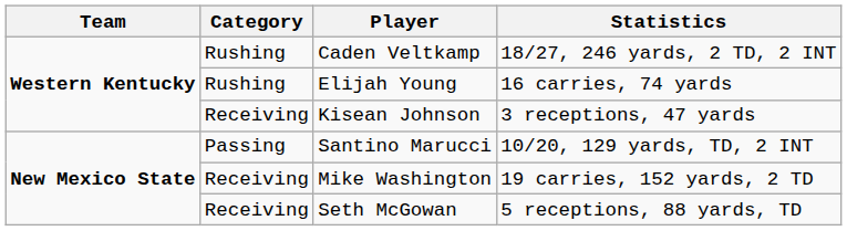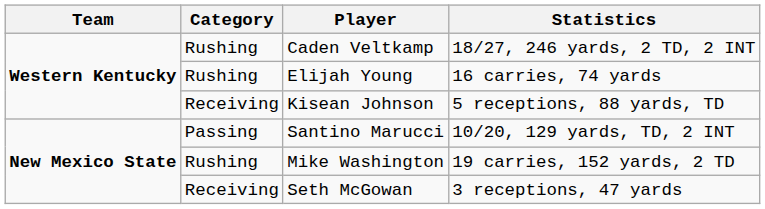Kisean Johnson | Statistics: 3 receptions, 47 yards -> 5 receptions, 88 yards, TD
Mike Washington | Category: Receiving -> Rushing
Seth McGowan | Statistics: 5 receptions, 88 yards, TD -> 3 receptions, 47 yards
